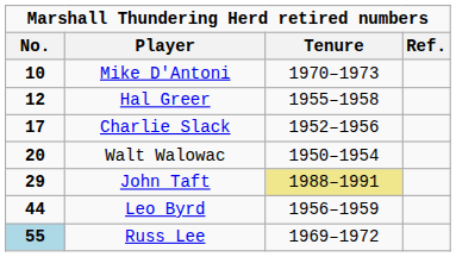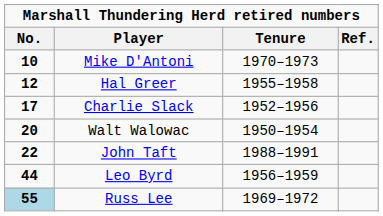John Taft | No.: 29 -> 22
John Taft | Tenure: khaki background -> no background
